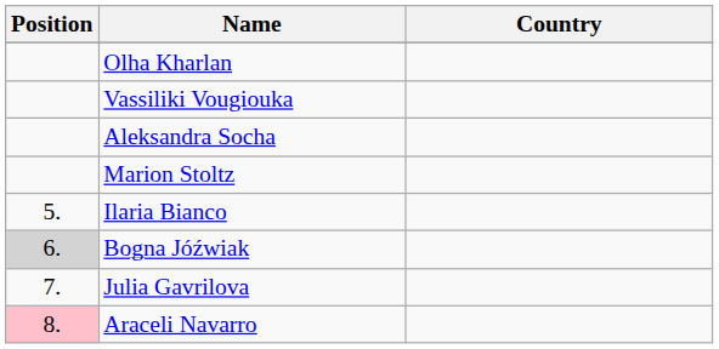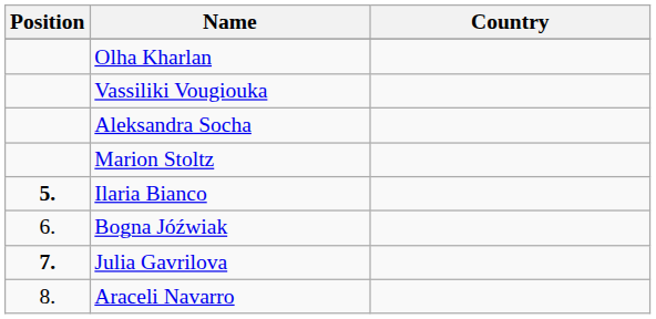Ilaria Bianco | Position: normal -> bold
Bogna Jóźwiak | Position: lightgrey background -> no background
Julia Gavrilova | Position: normal -> bold
Araceli Navarro | Position: pink background -> no background
